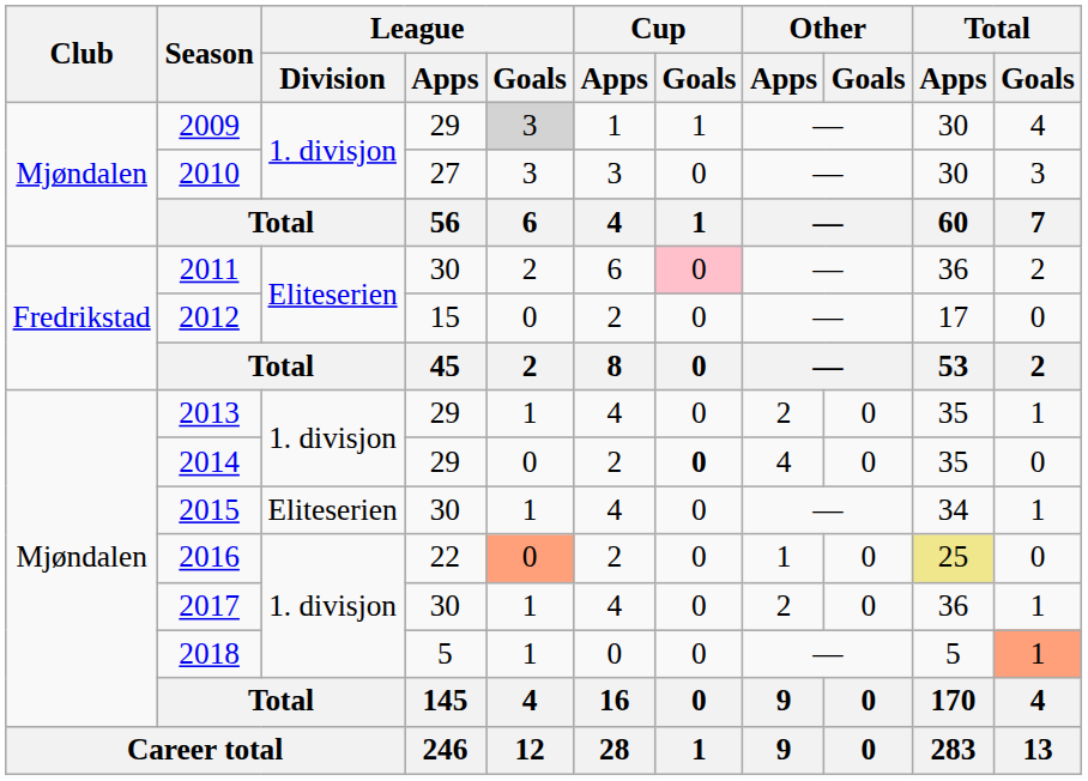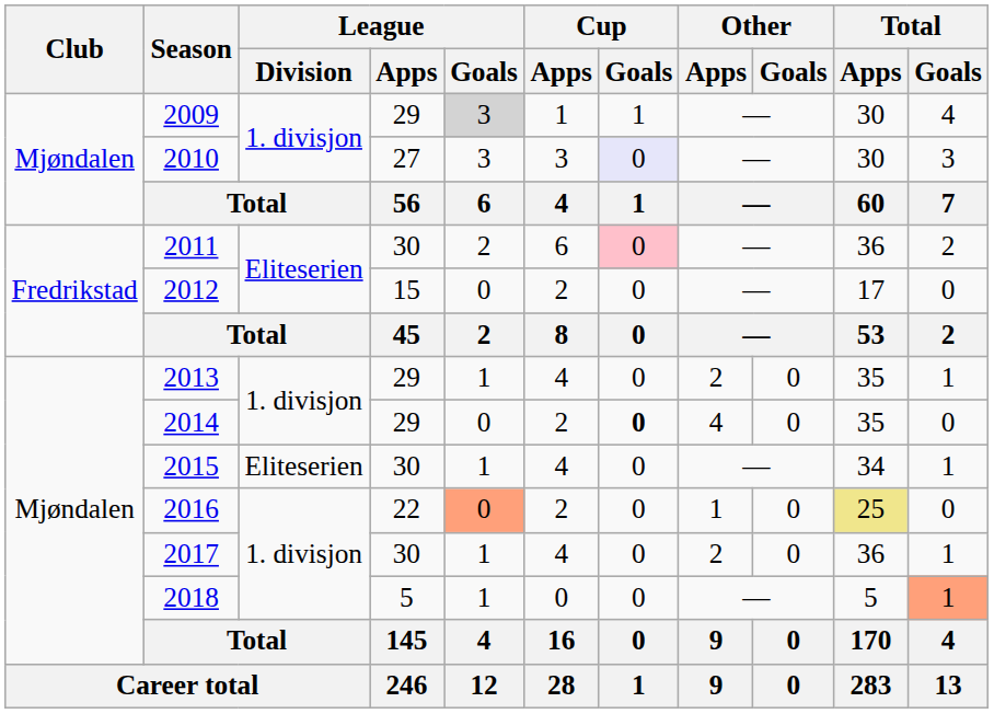2010 | Cup / Goals: no background -> lavender background
